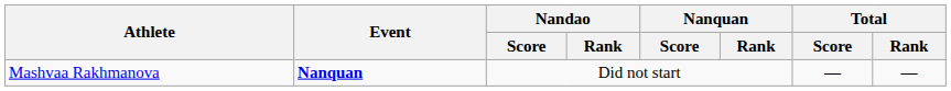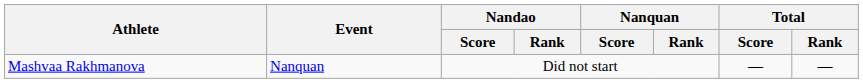Mashvaa Rakhmanova | Event: bold -> normal
